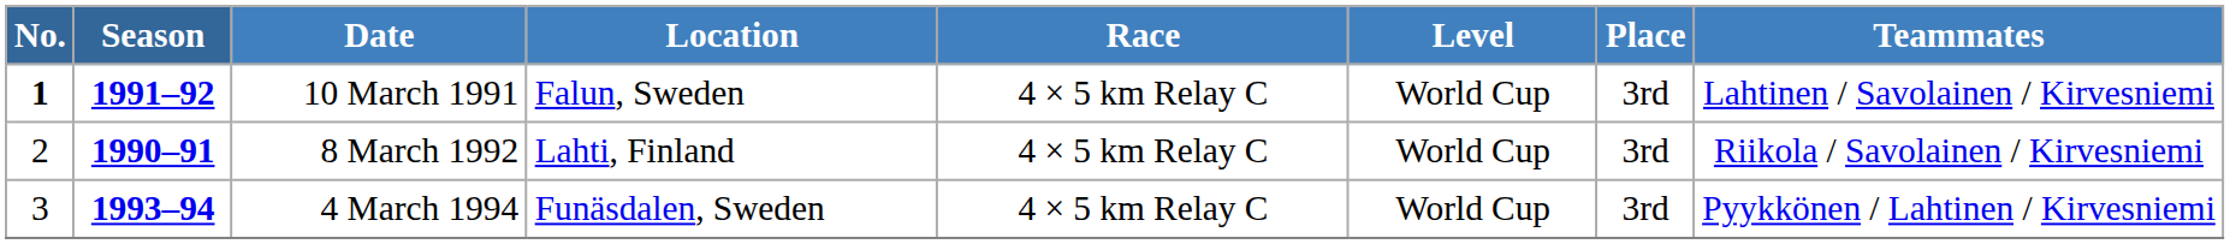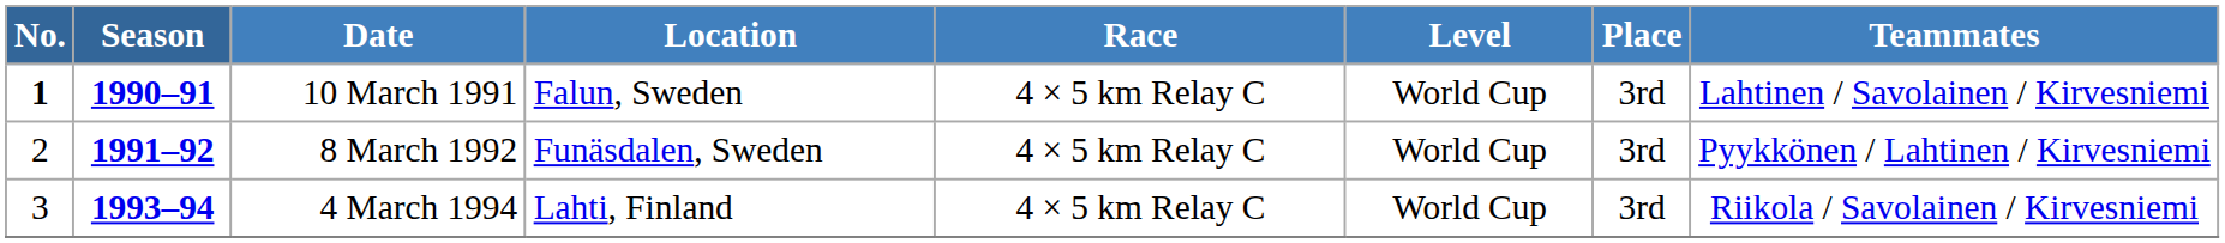10 March 1991 | Season: 1991–92 -> 1990–91
8 March 1992 | Season: 1990–91 -> 1991–92
8 March 1992 | Location: Lahti, Finland -> Funäsdalen, Sweden
8 March 1992 | Teammates: Riikola / Savolainen / Kirvesniemi -> Pyykkönen / Lahtinen / Kirvesniemi
4 March 1994 | Location: Funäsdalen, Sweden -> Lahti, Finland
4 March 1994 | Teammates: Pyykkönen / Lahtinen / Kirvesniemi -> Riikola / Savolainen / Kirvesniemi
